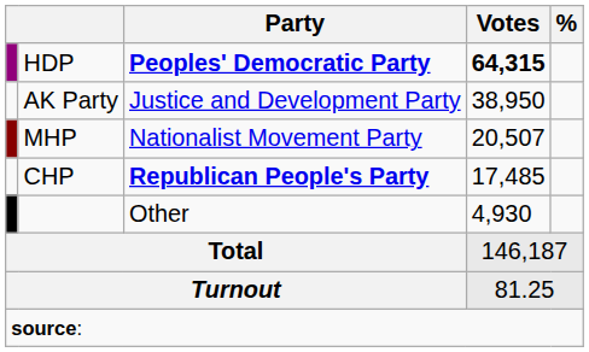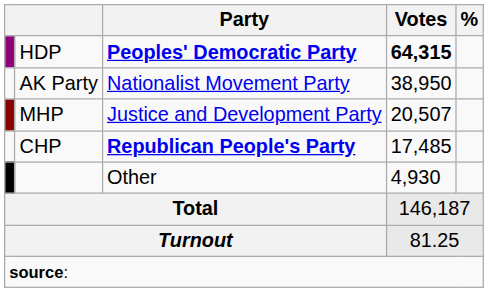AK Party | Party: Justice and Development Party -> Nationalist Movement Party
MHP | Party: Nationalist Movement Party -> Justice and Development Party
